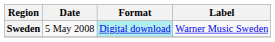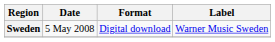Sweden | Format: paleturquoise background -> no background
